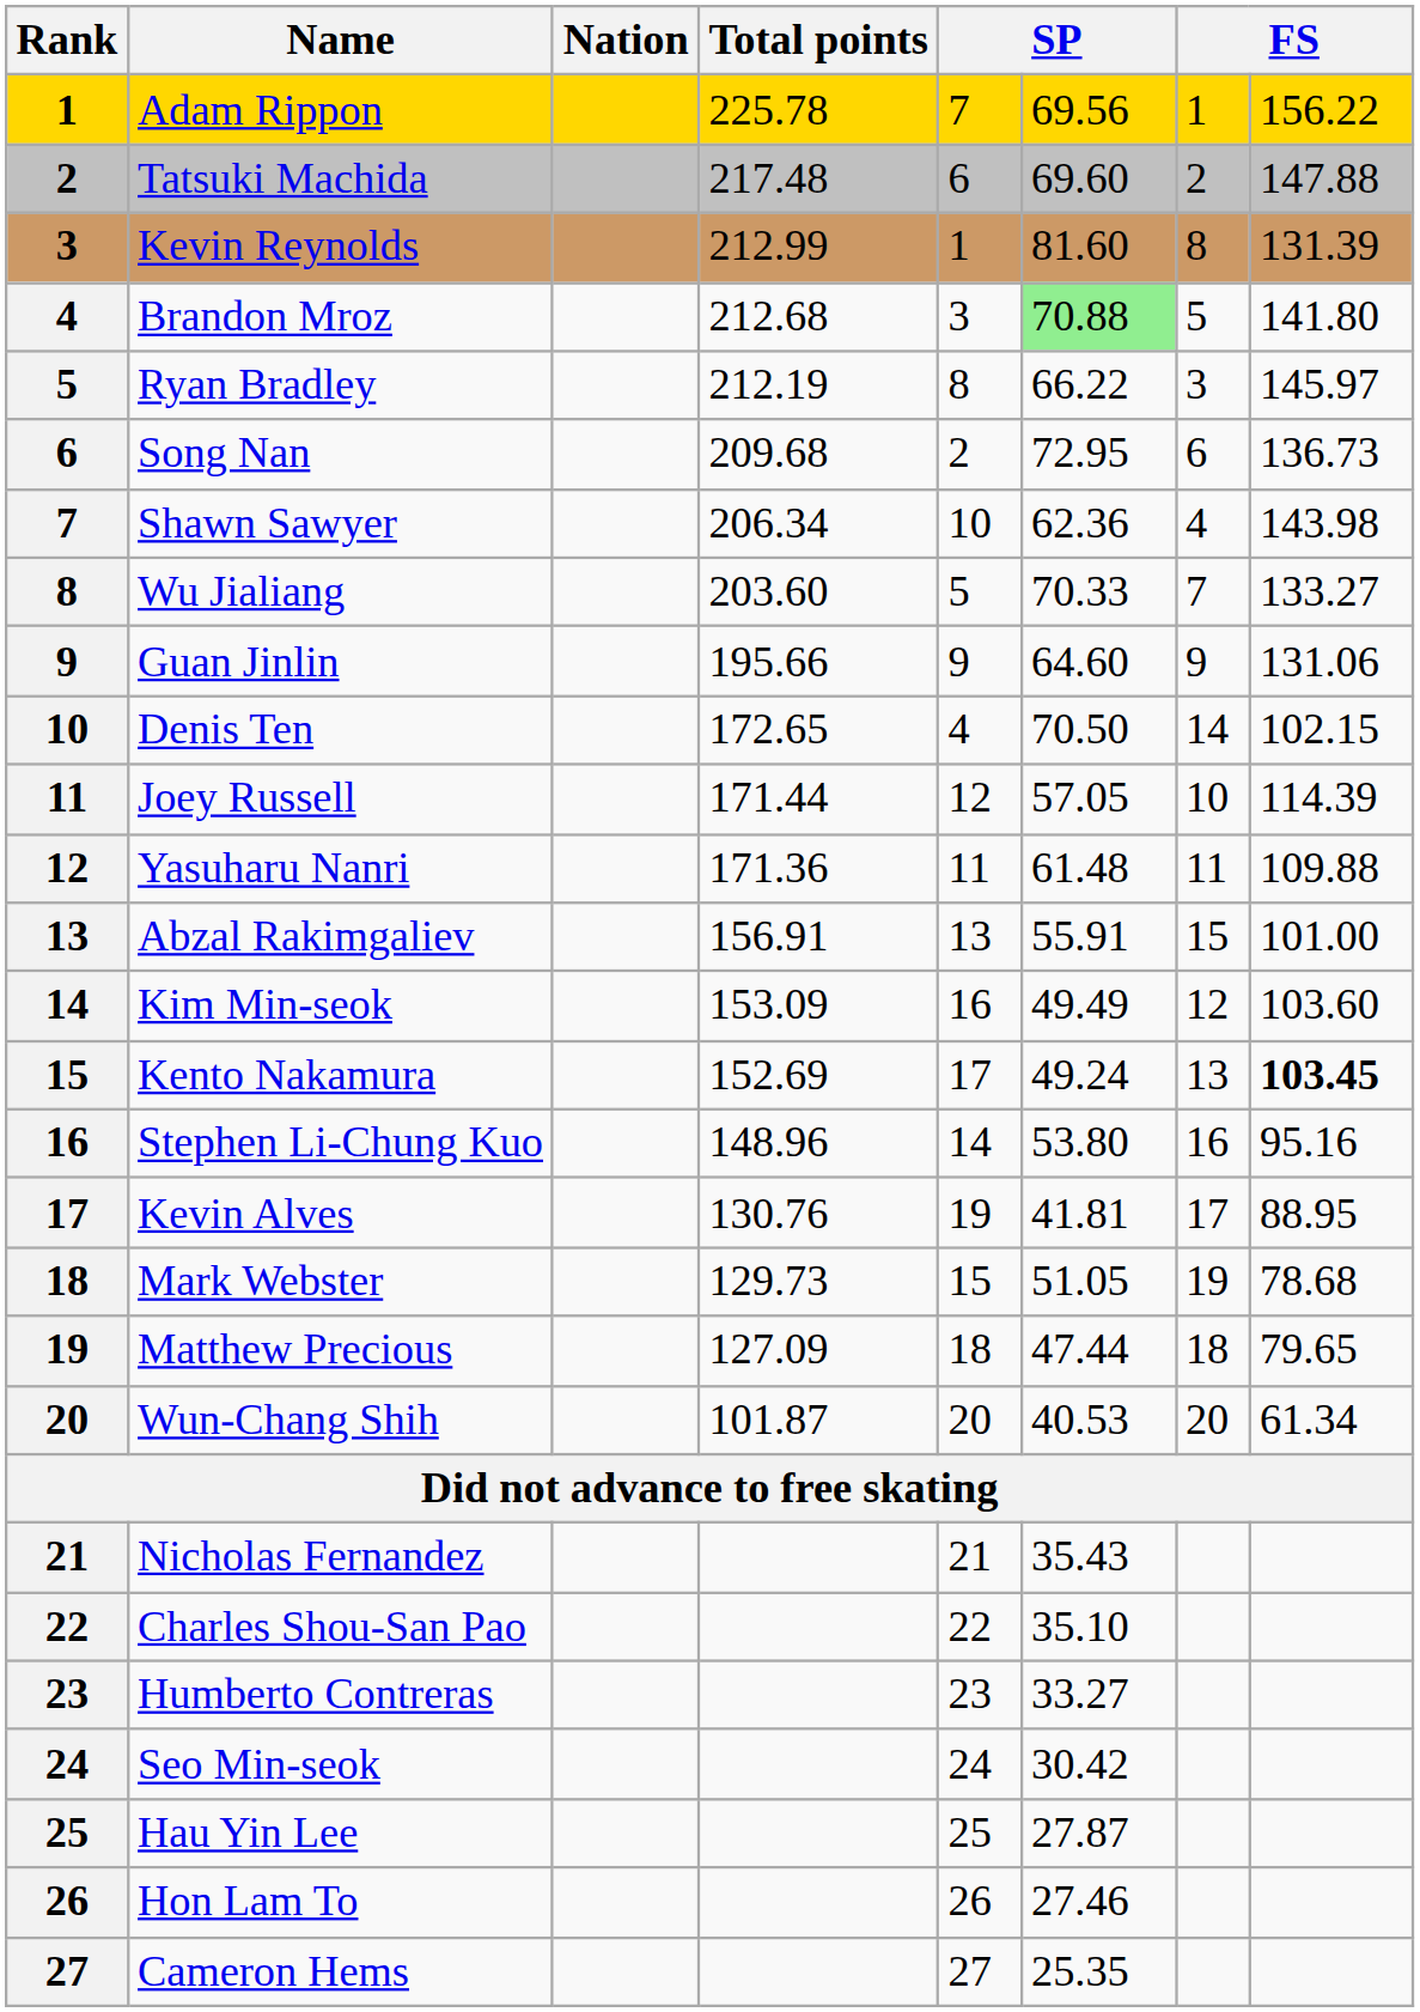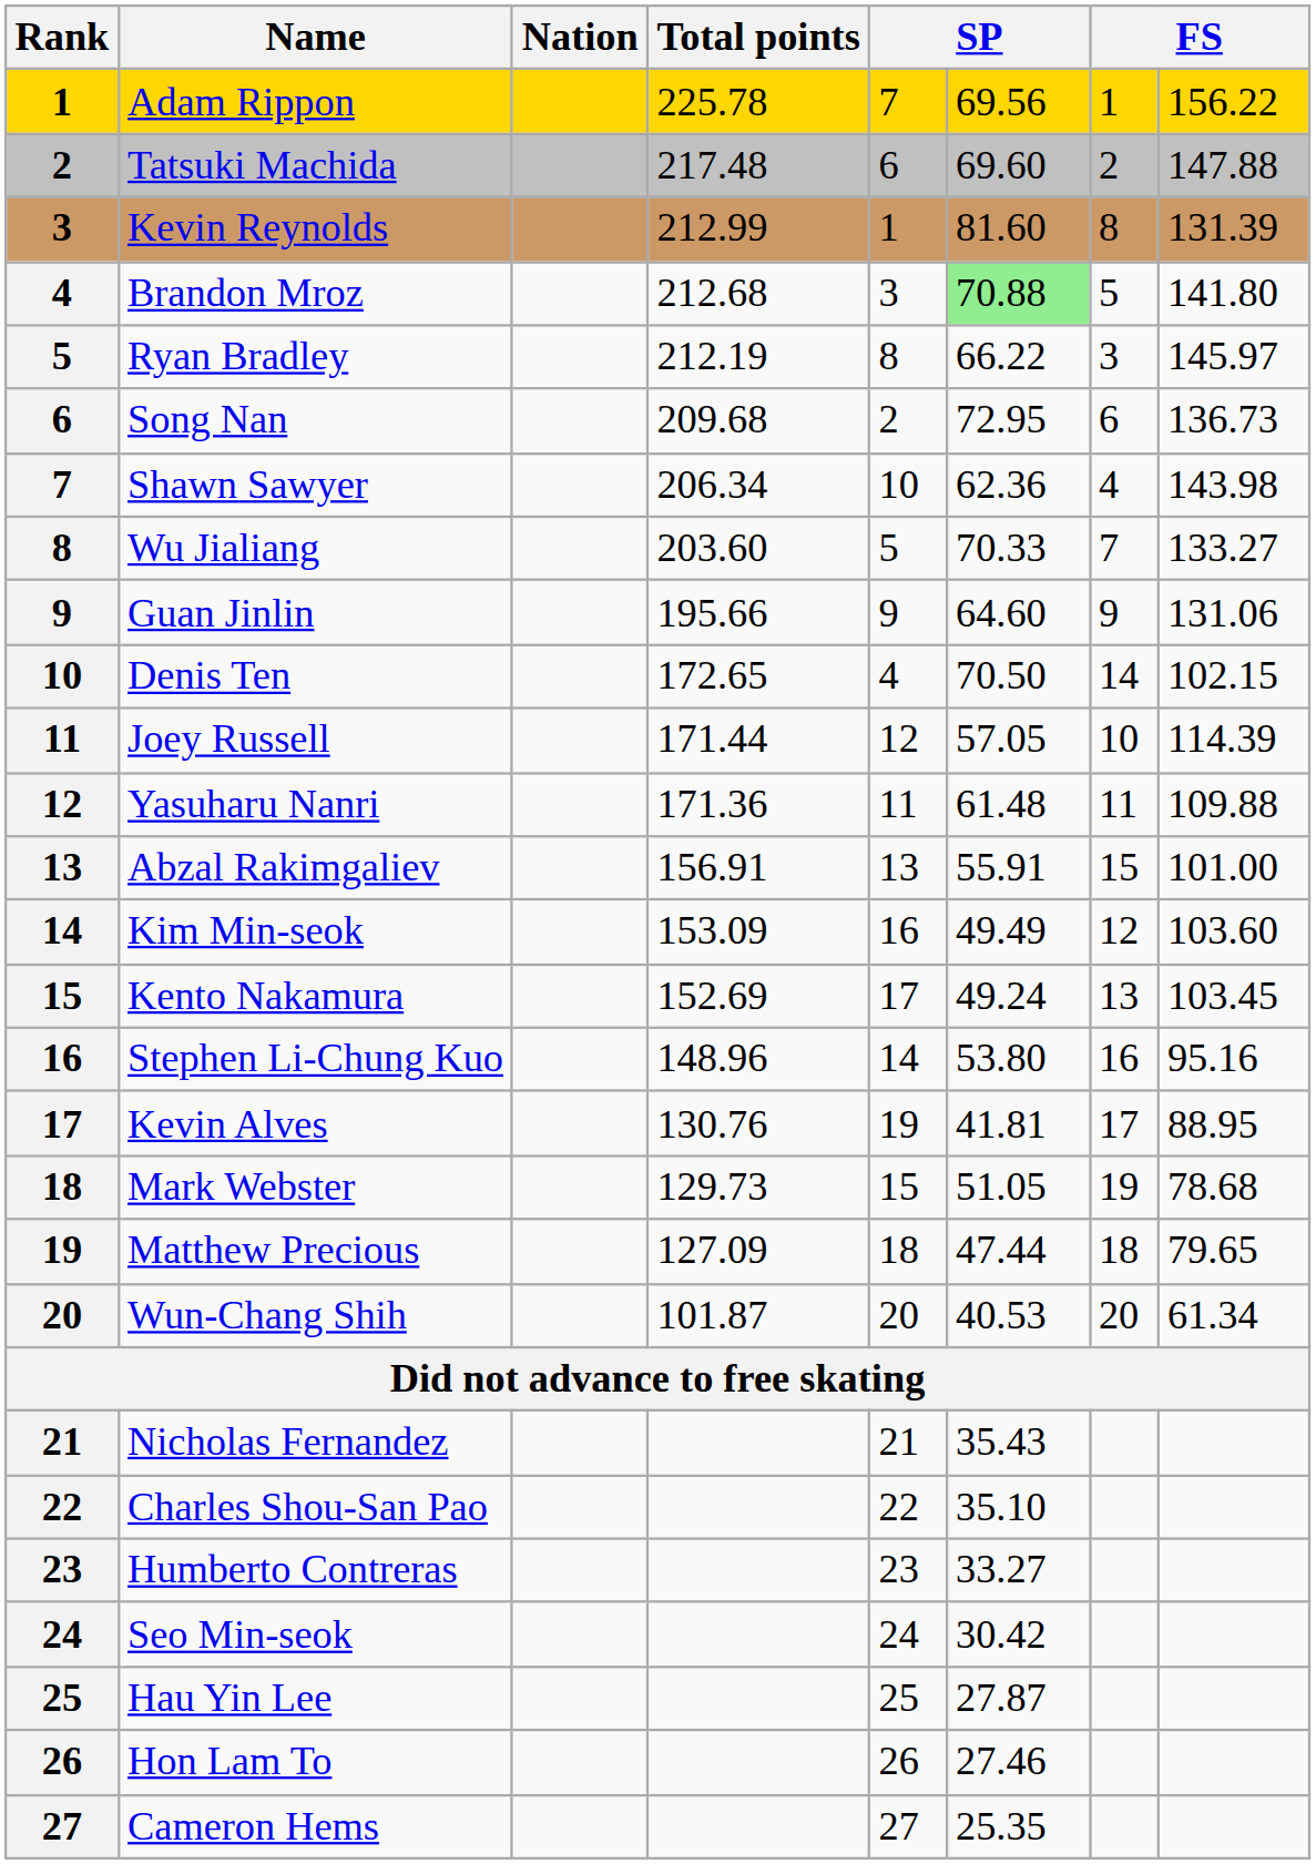Kento Nakamura | column 8: bold -> normal
